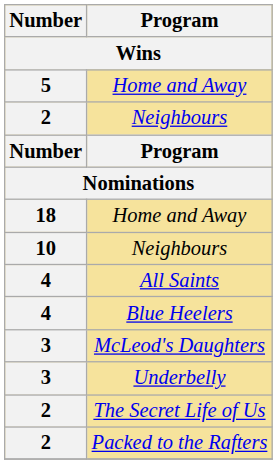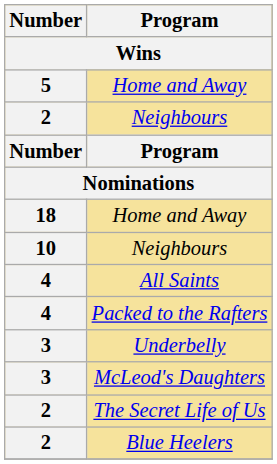row 10 | Program: Blue Heelers -> Packed to the Rafters
row 11 | Program: McLeod's Daughters -> Underbelly
row 12 | Program: Underbelly -> McLeod's Daughters
row 14 | Program: Packed to the Rafters -> Blue Heelers
